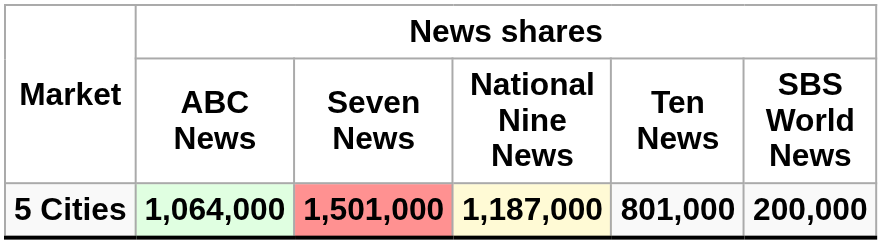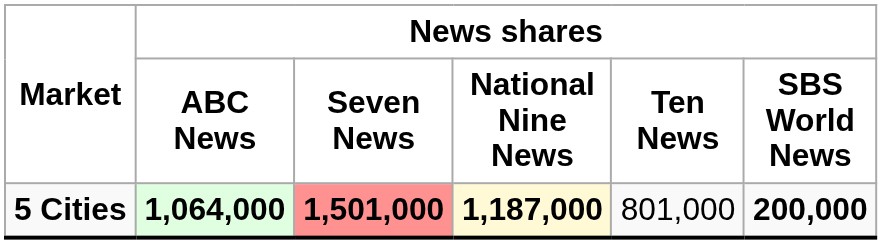5 Cities | column 5: bold -> normal
